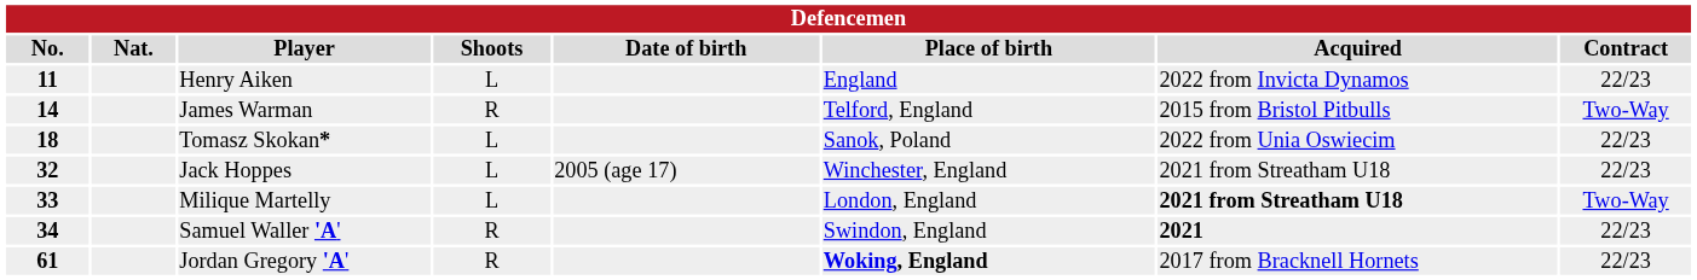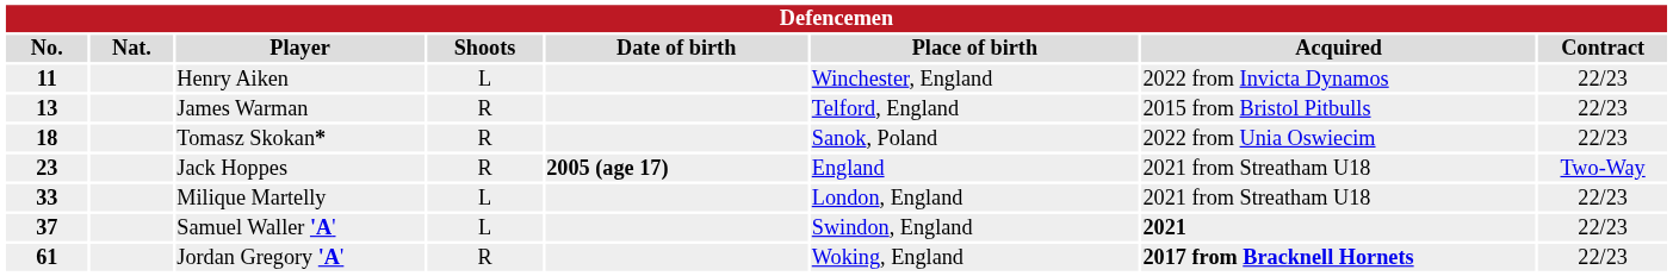Henry Aiken | Place of birth: England -> Winchester, England
James Warman | No.: 14 -> 13
James Warman | Contract: Two-Way -> 22/23
Tomasz Skokan* | Shoots: L -> R
Jack Hoppes | No.: 32 -> 23
Jack Hoppes | Shoots: L -> R
Jack Hoppes | Date of birth: normal -> bold
Jack Hoppes | Place of birth: Winchester, England -> England
Jack Hoppes | Contract: 22/23 -> Two-Way
Milique Martelly | Acquired: bold -> normal
Milique Martelly | Contract: Two-Way -> 22/23
Samuel Waller 'A' | No.: 34 -> 37
Samuel Waller 'A' | Shoots: R -> L
Jordan Gregory 'A' | Place of birth: bold -> normal
Jordan Gregory 'A' | Acquired: normal -> bold
